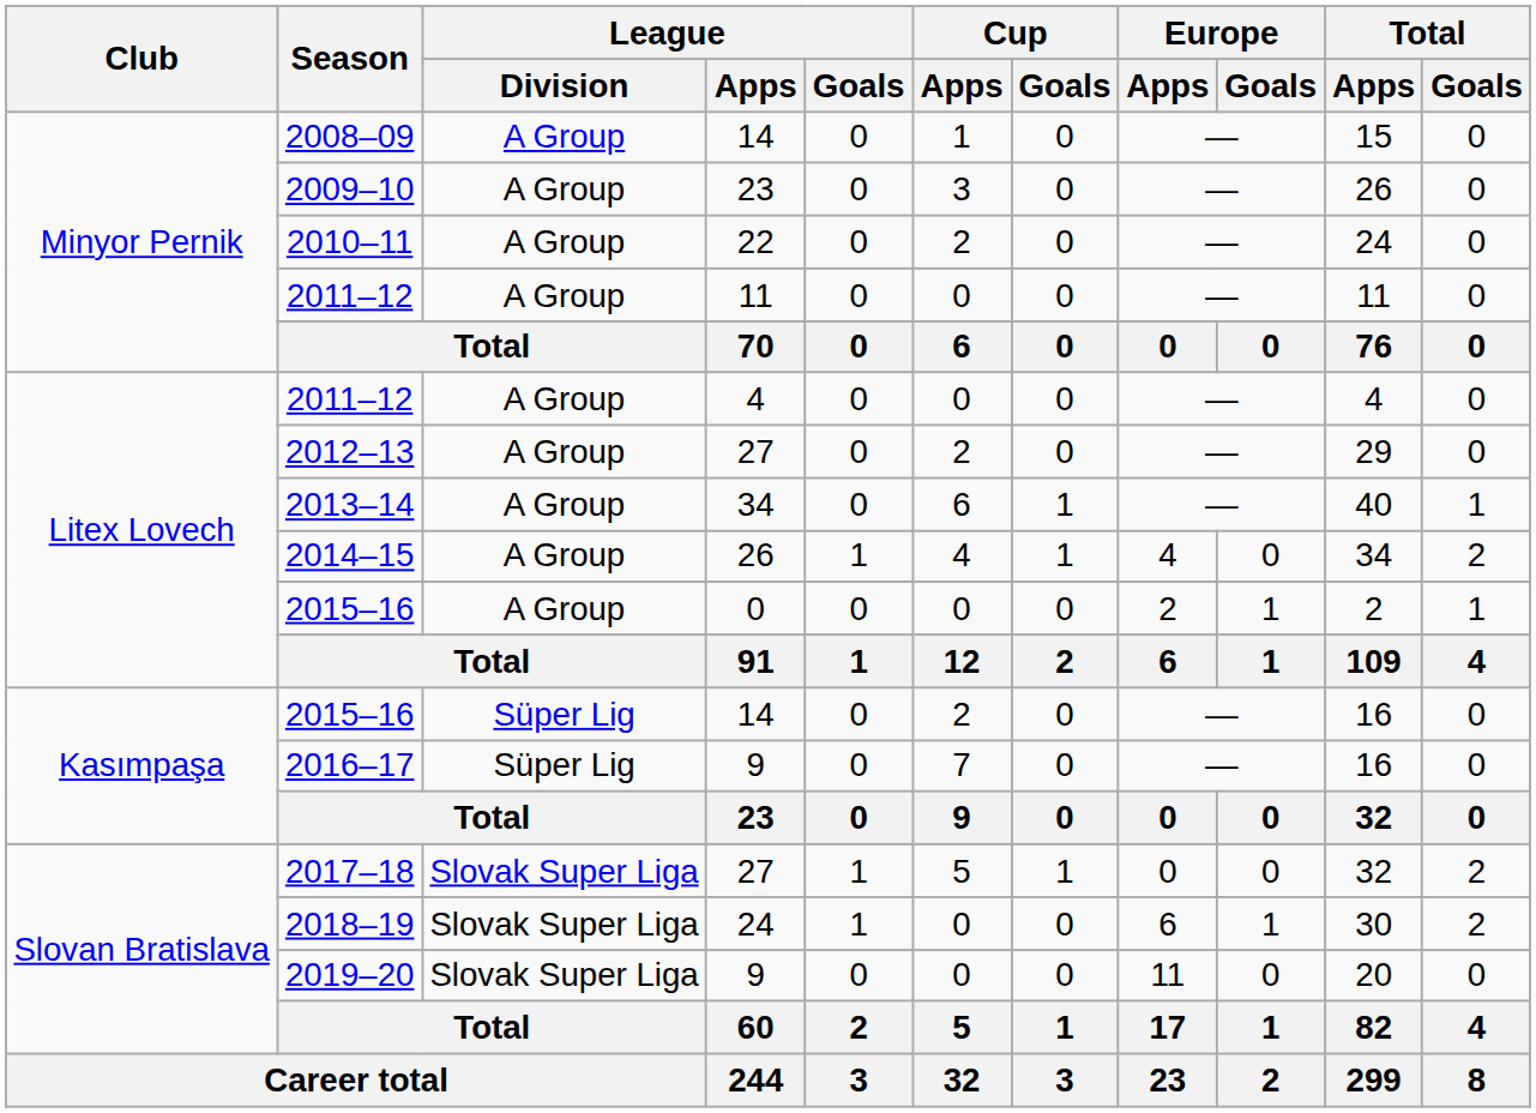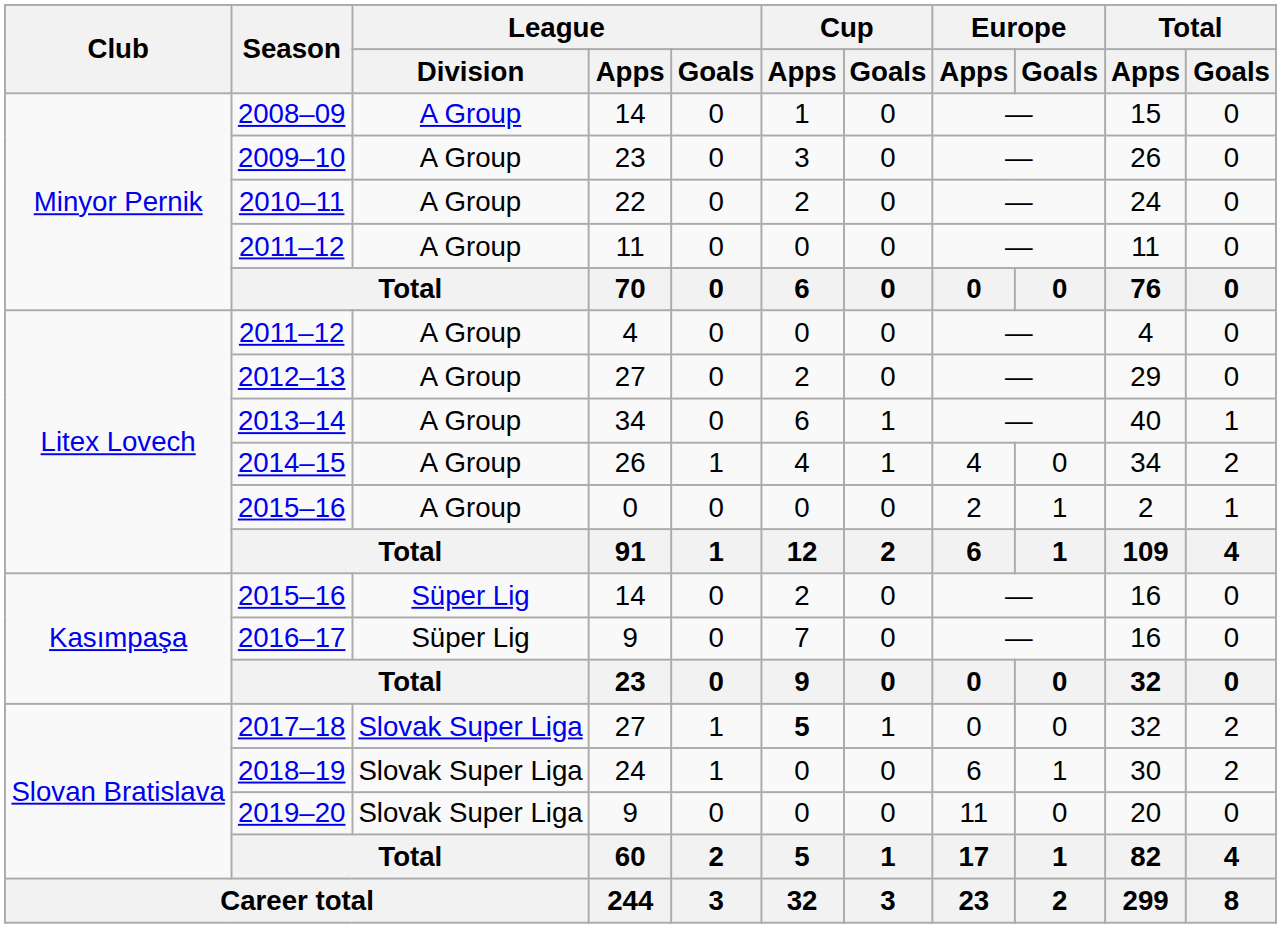2017–18 | Cup / Apps: normal -> bold
